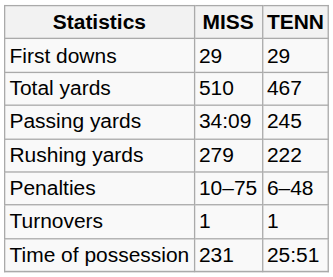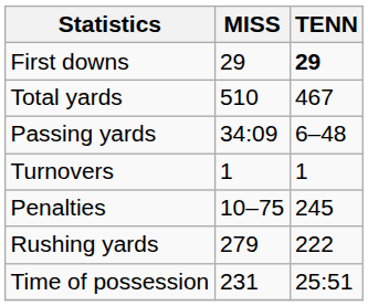First downs | TENN: normal -> bold
Passing yards | TENN: 245 -> 6–48
rows swapped: Rushing yards <-> Turnovers
Penalties | TENN: 6–48 -> 245
